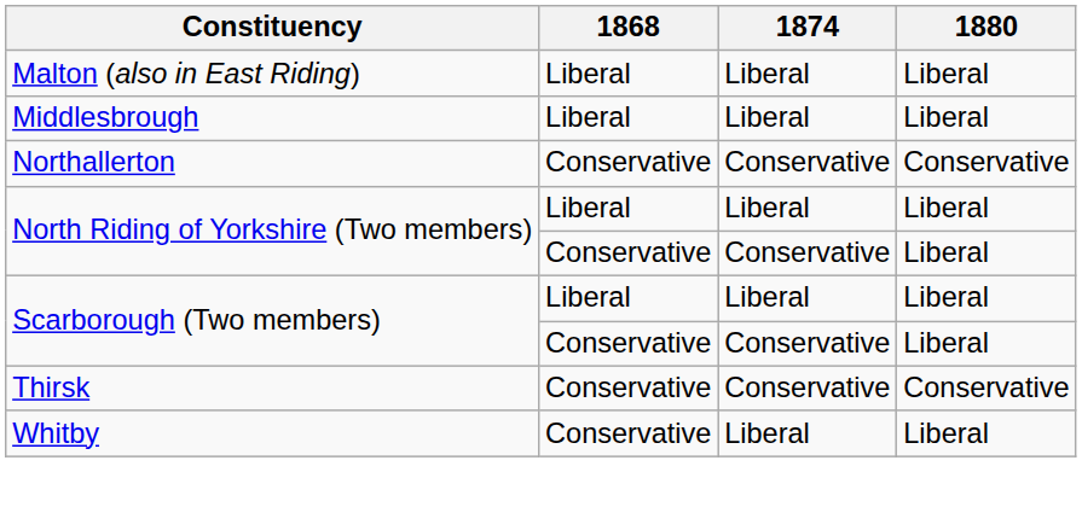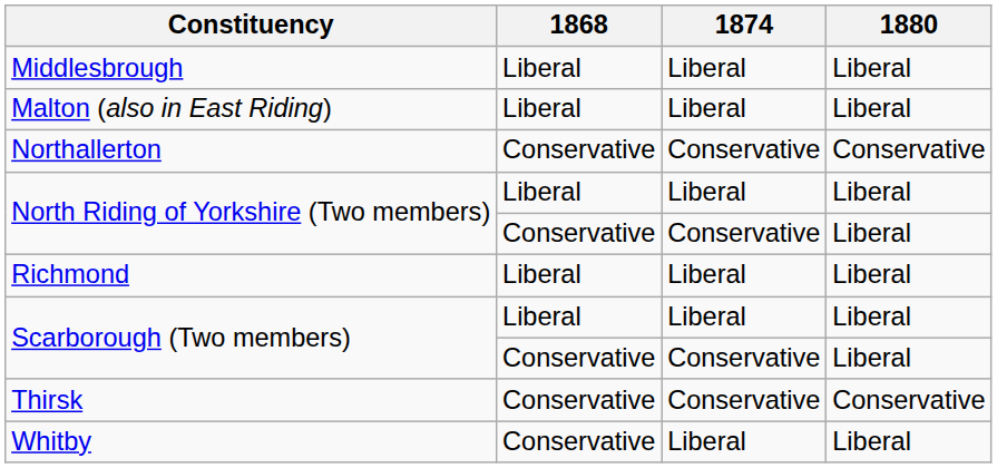rows swapped: Malton (also in East Riding) <-> Middlesbrough
+ row: Richmond | Liberal | Liberal | Liberal
